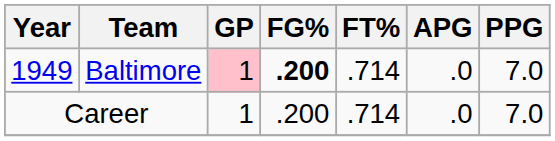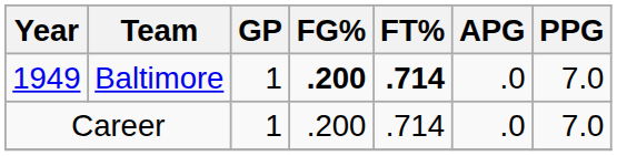1949 | GP: pink background -> no background
1949 | FT%: normal -> bold
